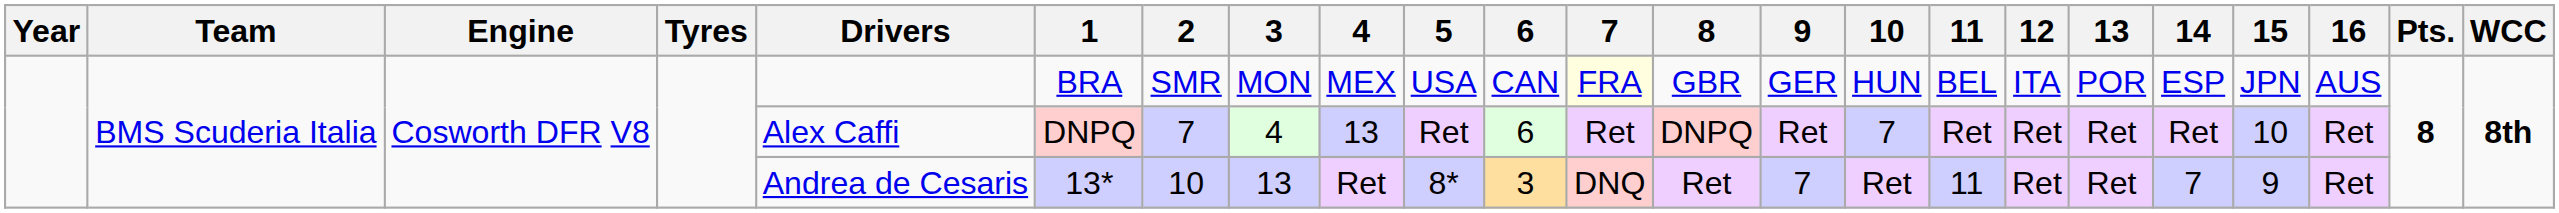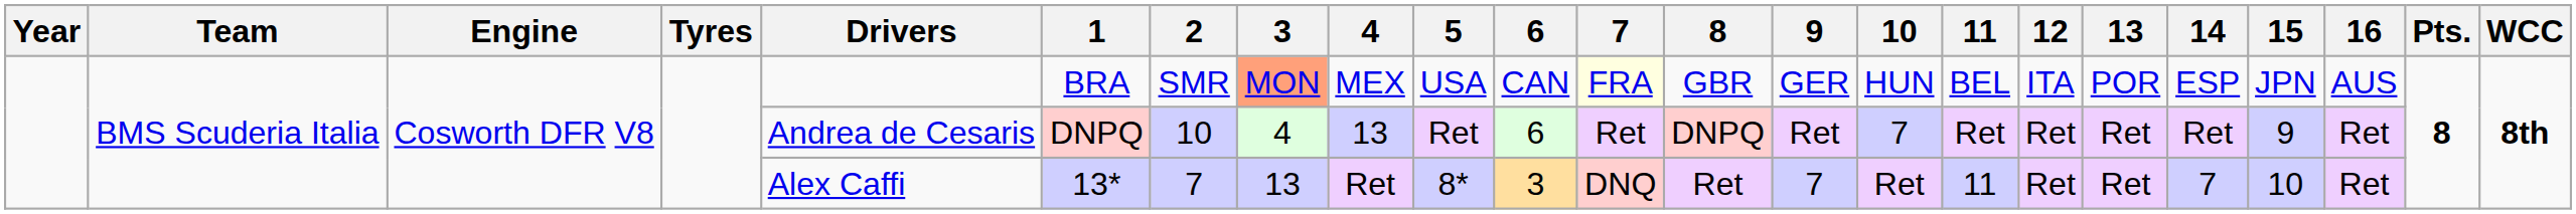row 2 | 3: no background -> lightsalmon background
row 3 | Drivers: Alex Caffi -> Andrea de Cesaris
row 3 | 2: 7 -> 10
row 3 | 15: 10 -> 9
row 4 | Drivers: Andrea de Cesaris -> Alex Caffi
row 4 | 2: 10 -> 7
row 4 | 15: 9 -> 10
